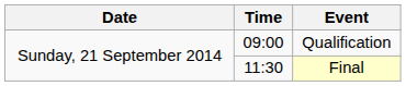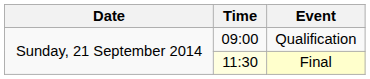Final | Time: no background -> lightyellow background
